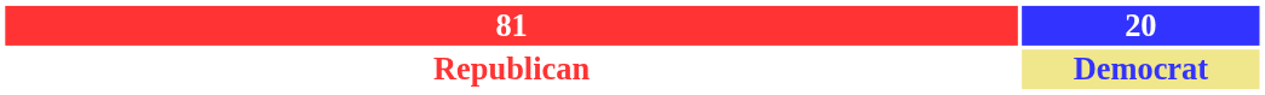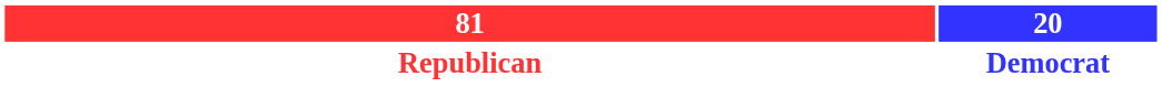Republican | column 2: khaki background -> no background
